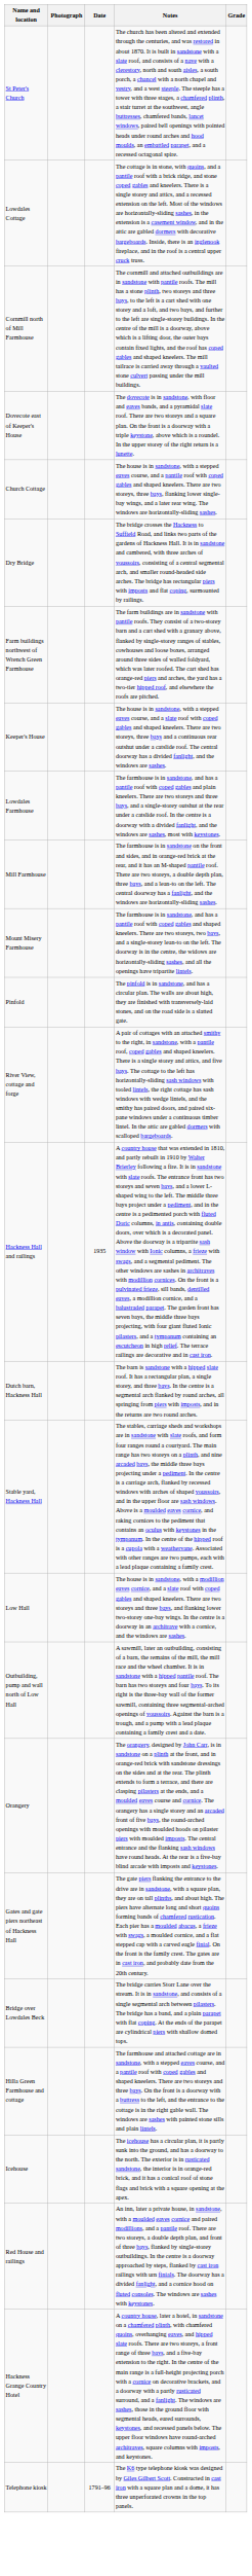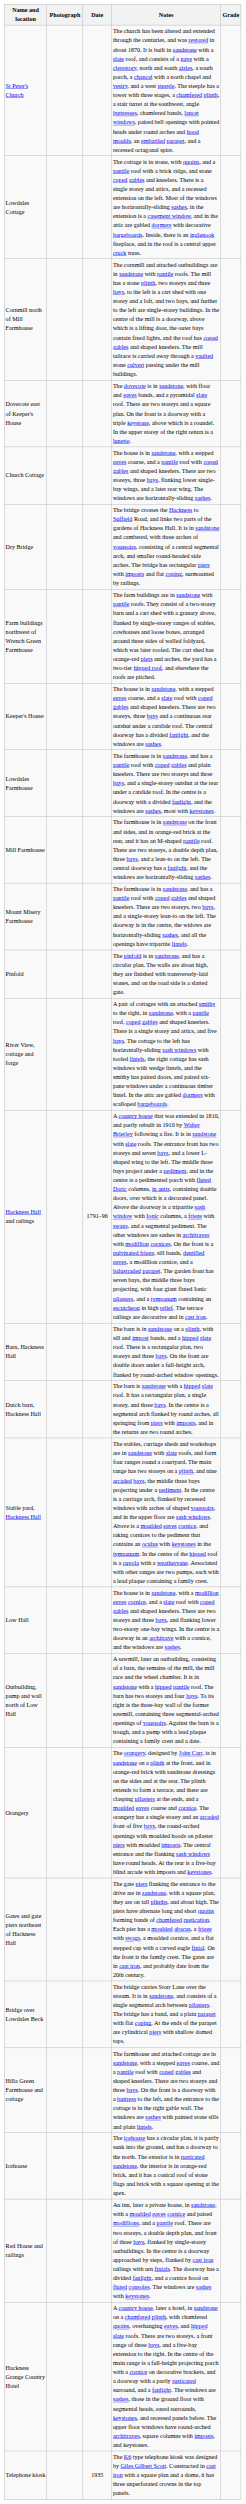Hackness Hall and railings | Date: 1935 -> 1791–96
+ row: Barn, Hackness Hall | The barn is in sandstone on a plinth, with sill and impost bands, and a hipped slate roof. There is a rectangular plan, two storeys and three bays. On the front are double doors under a full-height arch, flanked by round-arched window openings.
Telephone kiosk | Date: 1791–96 -> 1935
